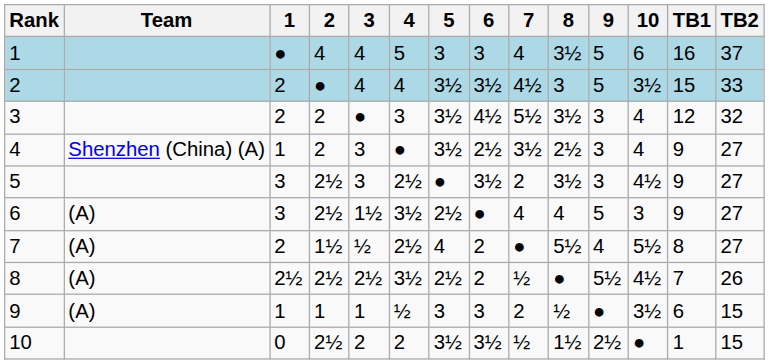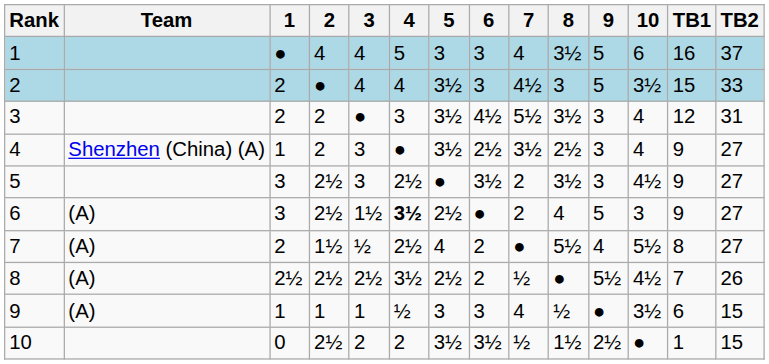row 3 | 6: 3½ -> 3
row 4 | TB2: 32 -> 31
row 7 | 4: normal -> bold
row 7 | 7: 4 -> 2
row 10 | 7: 2 -> 4
